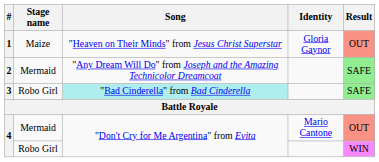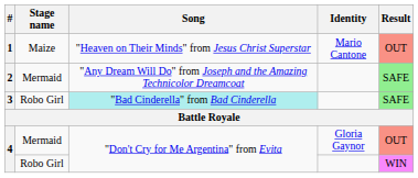1 | Identity: Gloria Gaynor -> Mario Cantone
4 / Mermaid | Identity: Mario Cantone -> Gloria Gaynor
